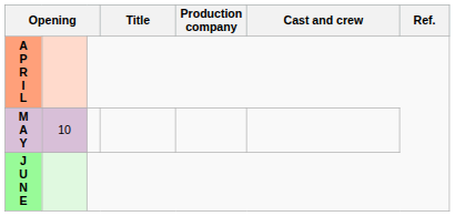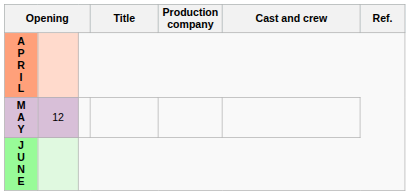M A Y | column 2: 10 -> 12
